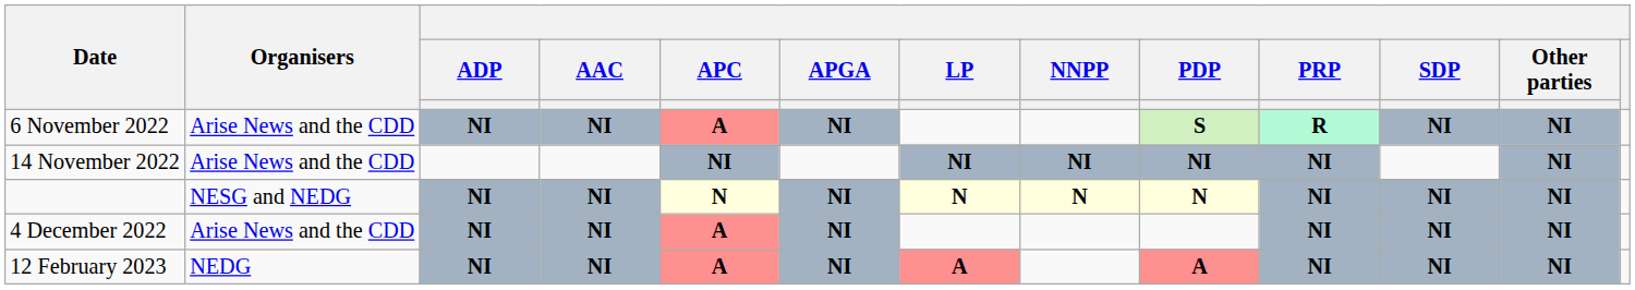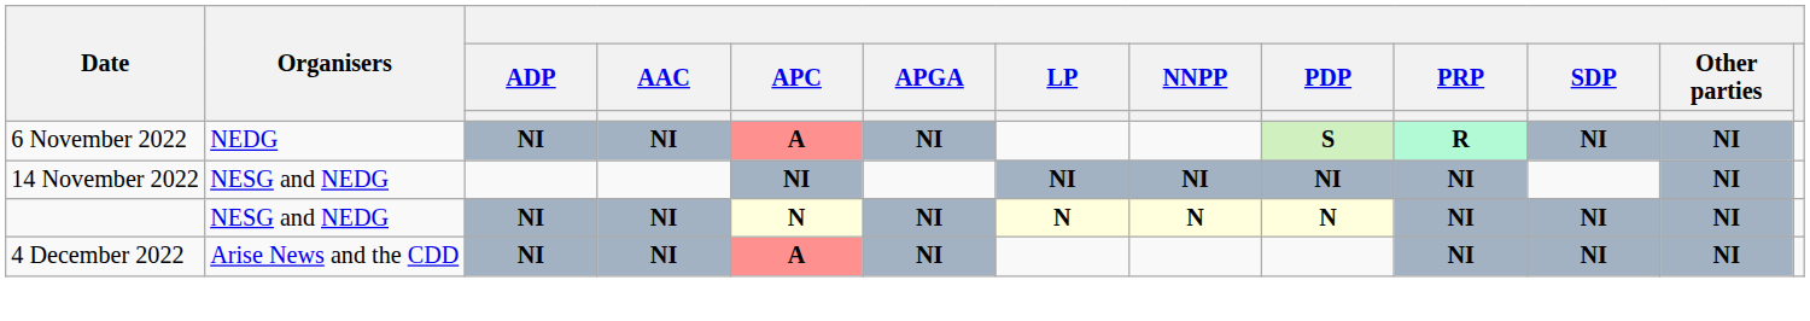6 November 2022 | Organisers: Arise News and the CDD -> NEDG
14 November 2022 | Organisers: Arise News and the CDD -> NESG and NEDG
- row: 12 February 2023 | NEDG | NI | NI | A | NI | A | A | NI | NI | NI
